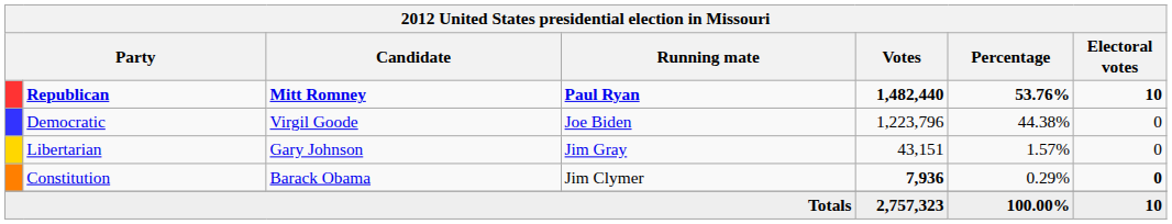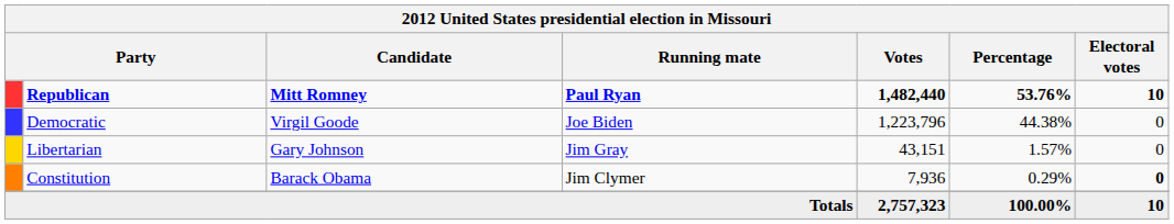Constitution | Votes: bold -> normal
